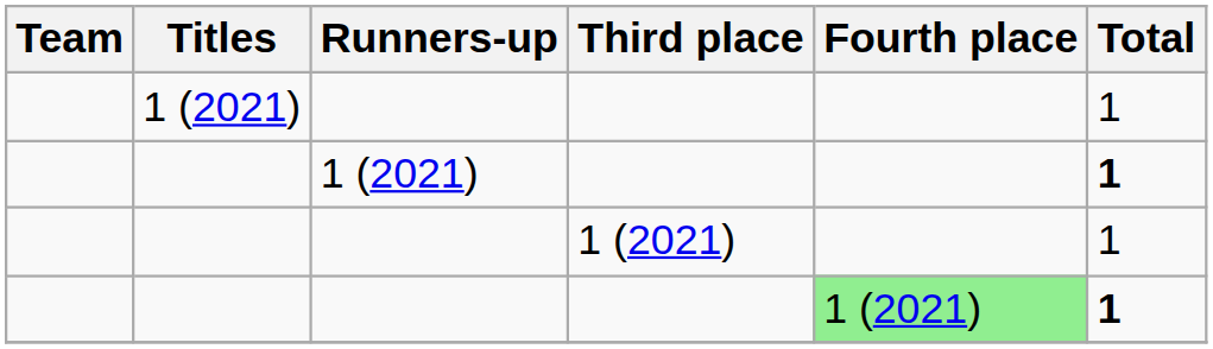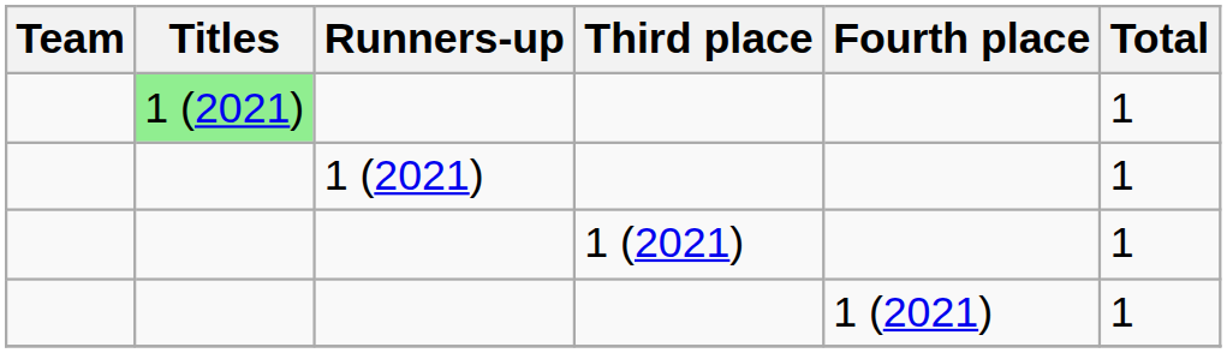row 2 | Titles: no background -> lightgreen background
row 3 | Total: bold -> normal
row 5 | Fourth place: lightgreen background -> no background
row 5 | Total: bold -> normal
